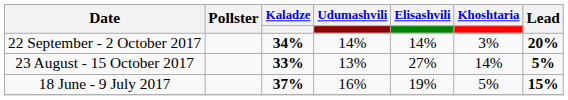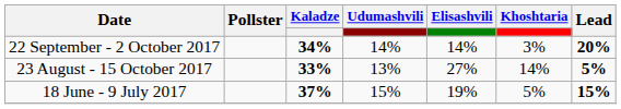18 June - 9 July 2017 | Udumashvili: 16% -> 15%
